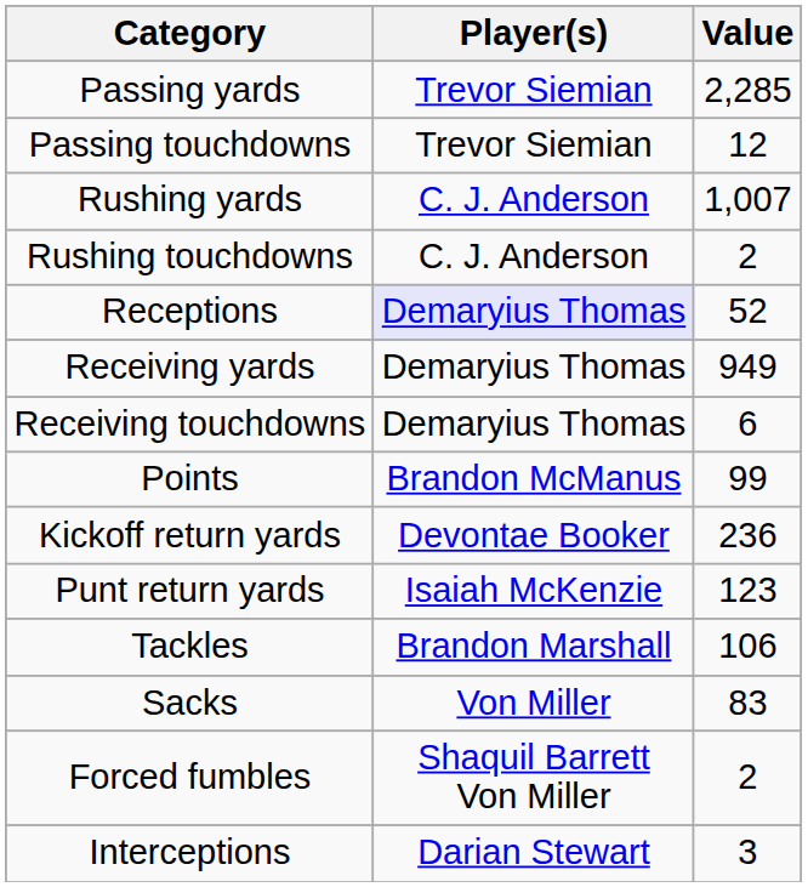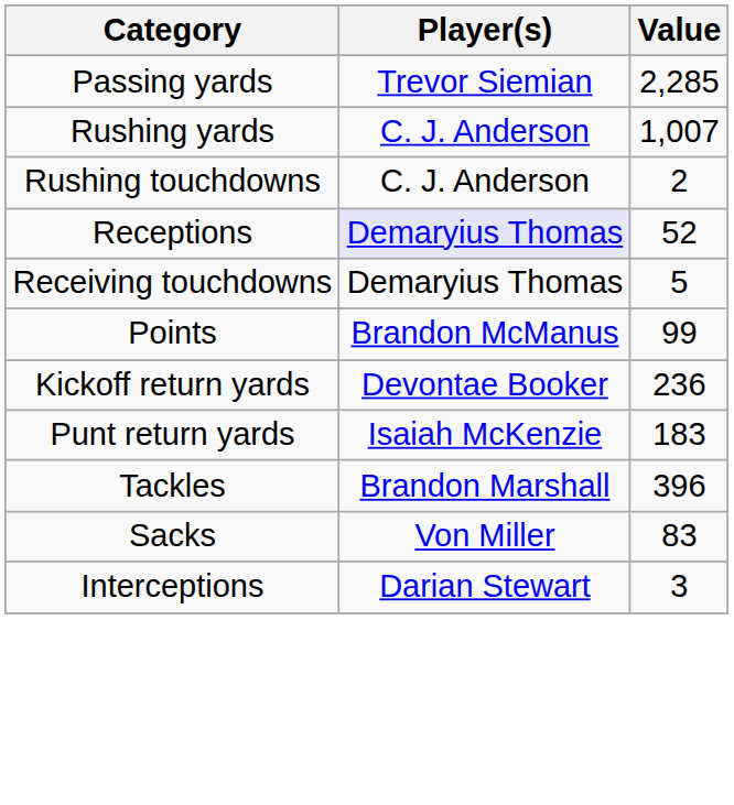- row: Passing touchdowns | Trevor Siemian | 12
- row: Receiving yards | Demaryius Thomas | 949
Receiving touchdowns | Value: 6 -> 5
Punt return yards | Value: 123 -> 183
Tackles | Value: 106 -> 396
- row: Forced fumbles | Shaquil Barrett Von Miller | 2
